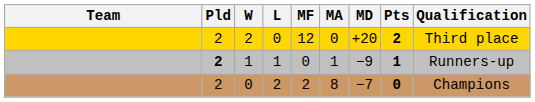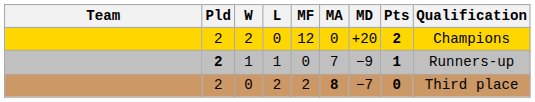row 2 | Qualification: Third place -> Champions
row 3 | MA: 1 -> 7
row 4 | MA: normal -> bold
row 4 | Qualification: Champions -> Third place
